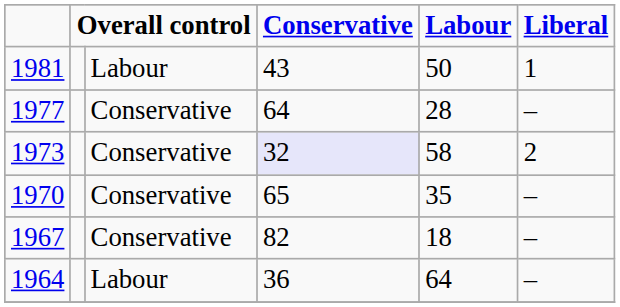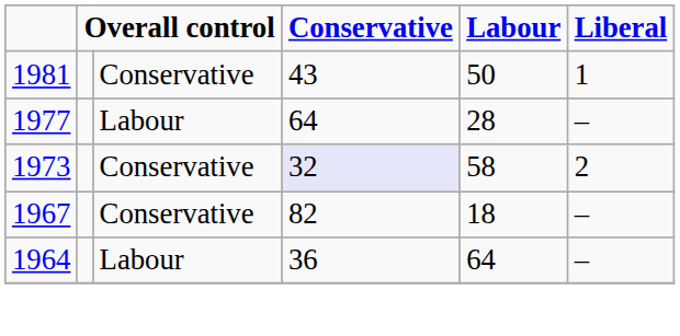1981 | column 3: Labour -> Conservative
1977 | column 3: Conservative -> Labour
- row: 1970 | Conservative | 65 | 35 | –
